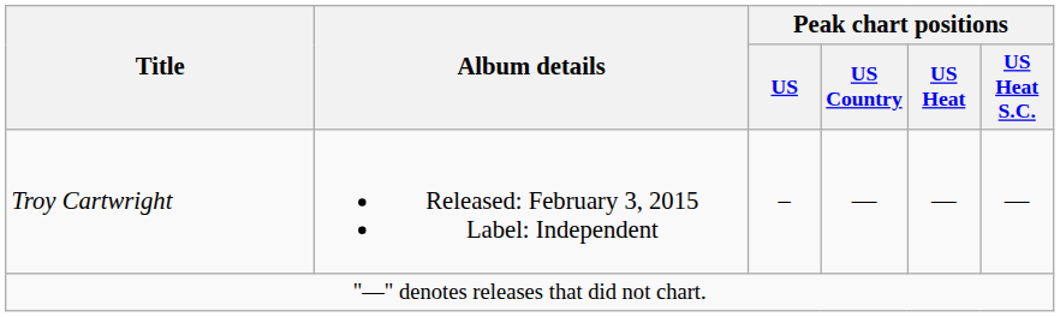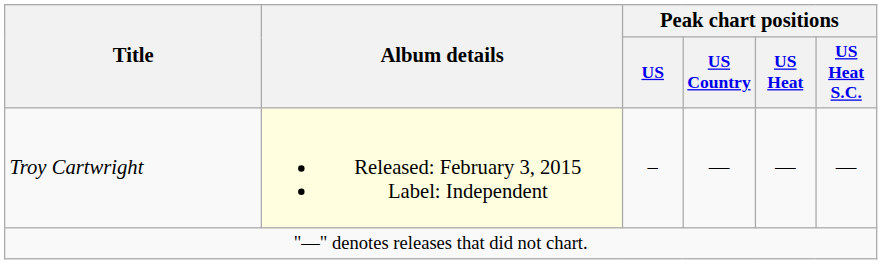Troy Cartwright | Album details: no background -> lightyellow background
